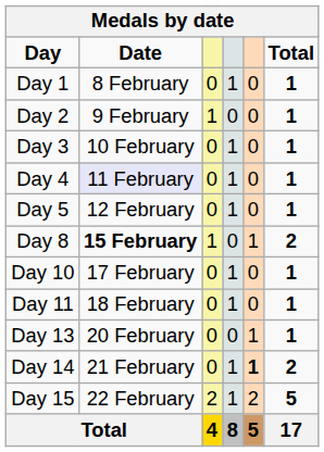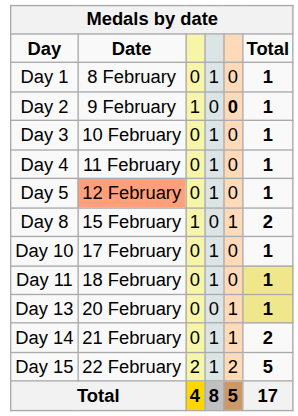Day 2 | column 5: normal -> bold
Day 4 | Date: lavender background -> no background
Day 5 | Date: no background -> lightsalmon background
Day 8 | Date: bold -> normal
Day 11 | Total: no background -> khaki background
Day 13 | Total: no background -> khaki background
Day 14 | column 5: bold -> normal
